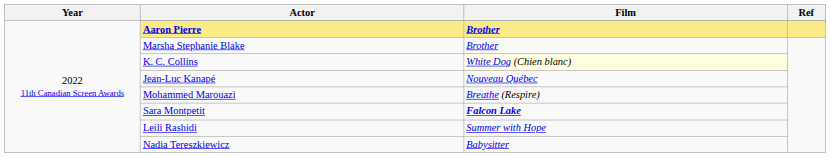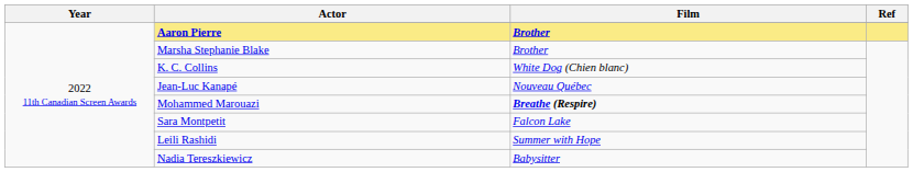K. C. Collins | Film: lightyellow background -> no background
Mohammed Marouazi | Film: normal -> bold
Sara Montpetit | Film: bold -> normal
